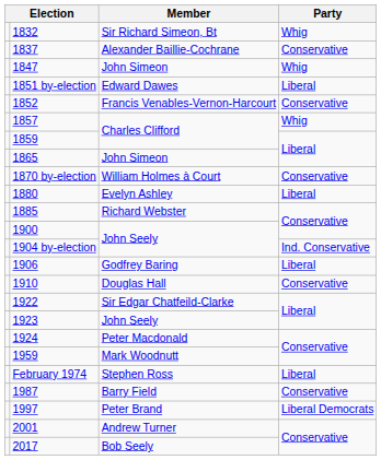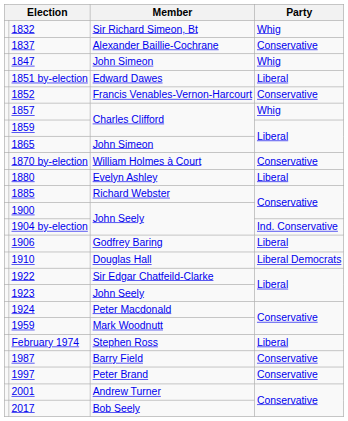1910 | Party: Conservative -> Liberal Democrats
1997 | Party: Liberal Democrats -> Conservative
